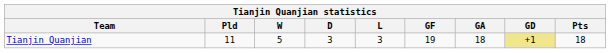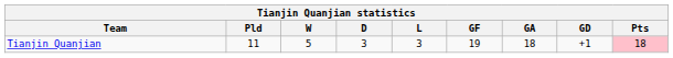Tianjin Quanjian | GD: khaki background -> no background
Tianjin Quanjian | Pts: no background -> pink background
